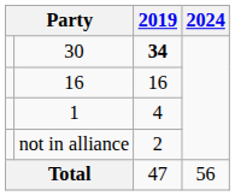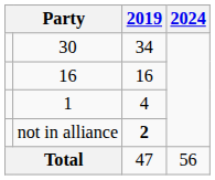30 | 2019: bold -> normal
not in alliance | 2019: normal -> bold
